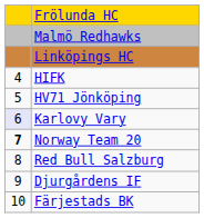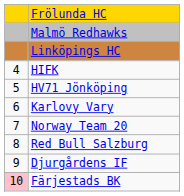Karlovy Vary | column 1: lavender background -> no background
Norway Team 20 | column 1: bold -> normal
Färjestads BK | column 1: no background -> pink background
